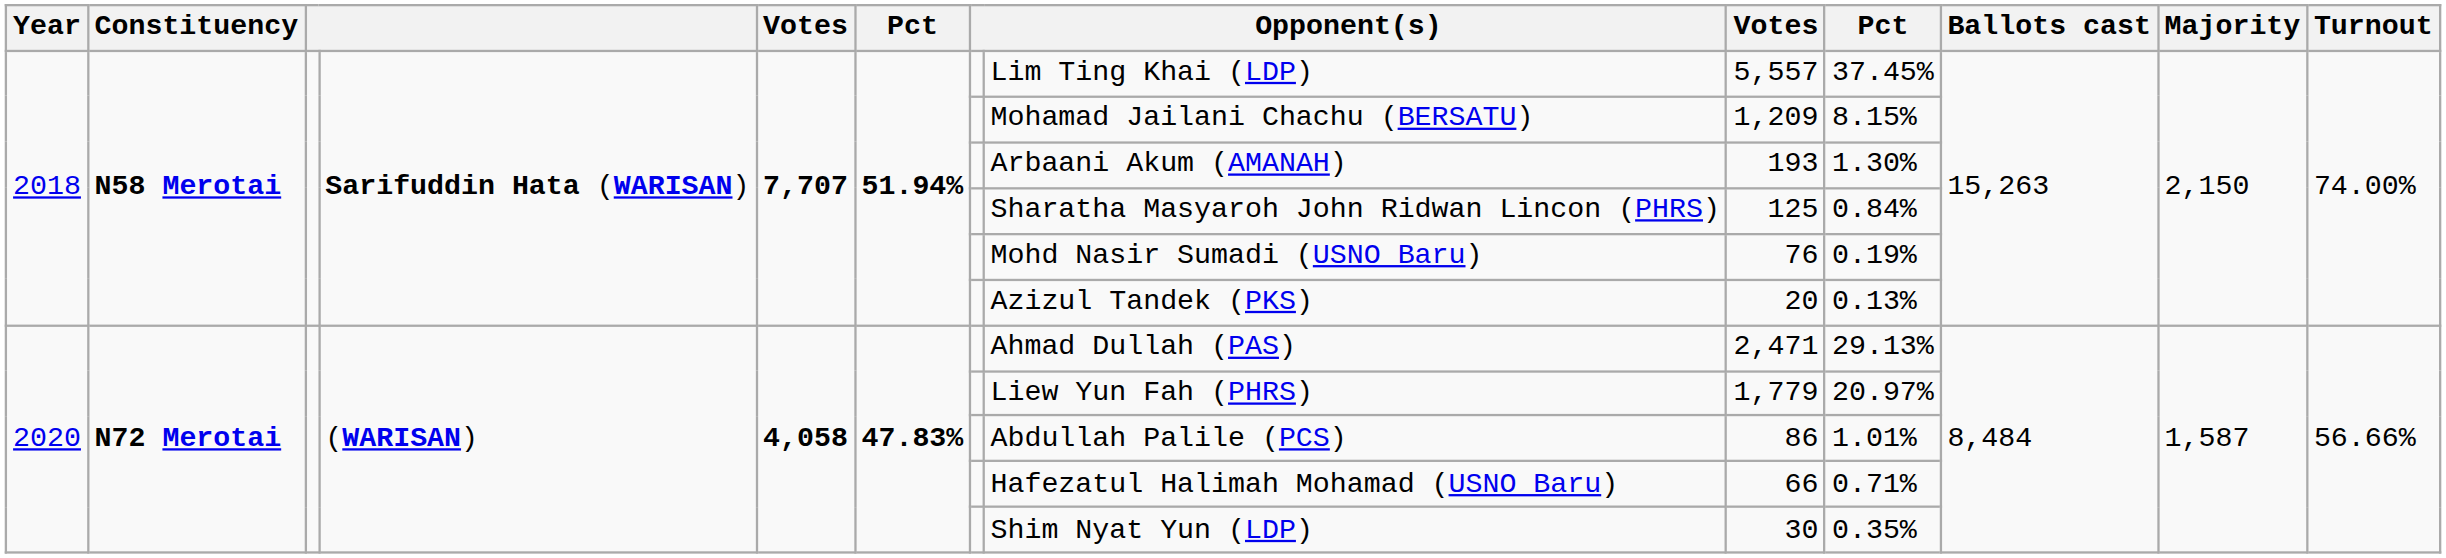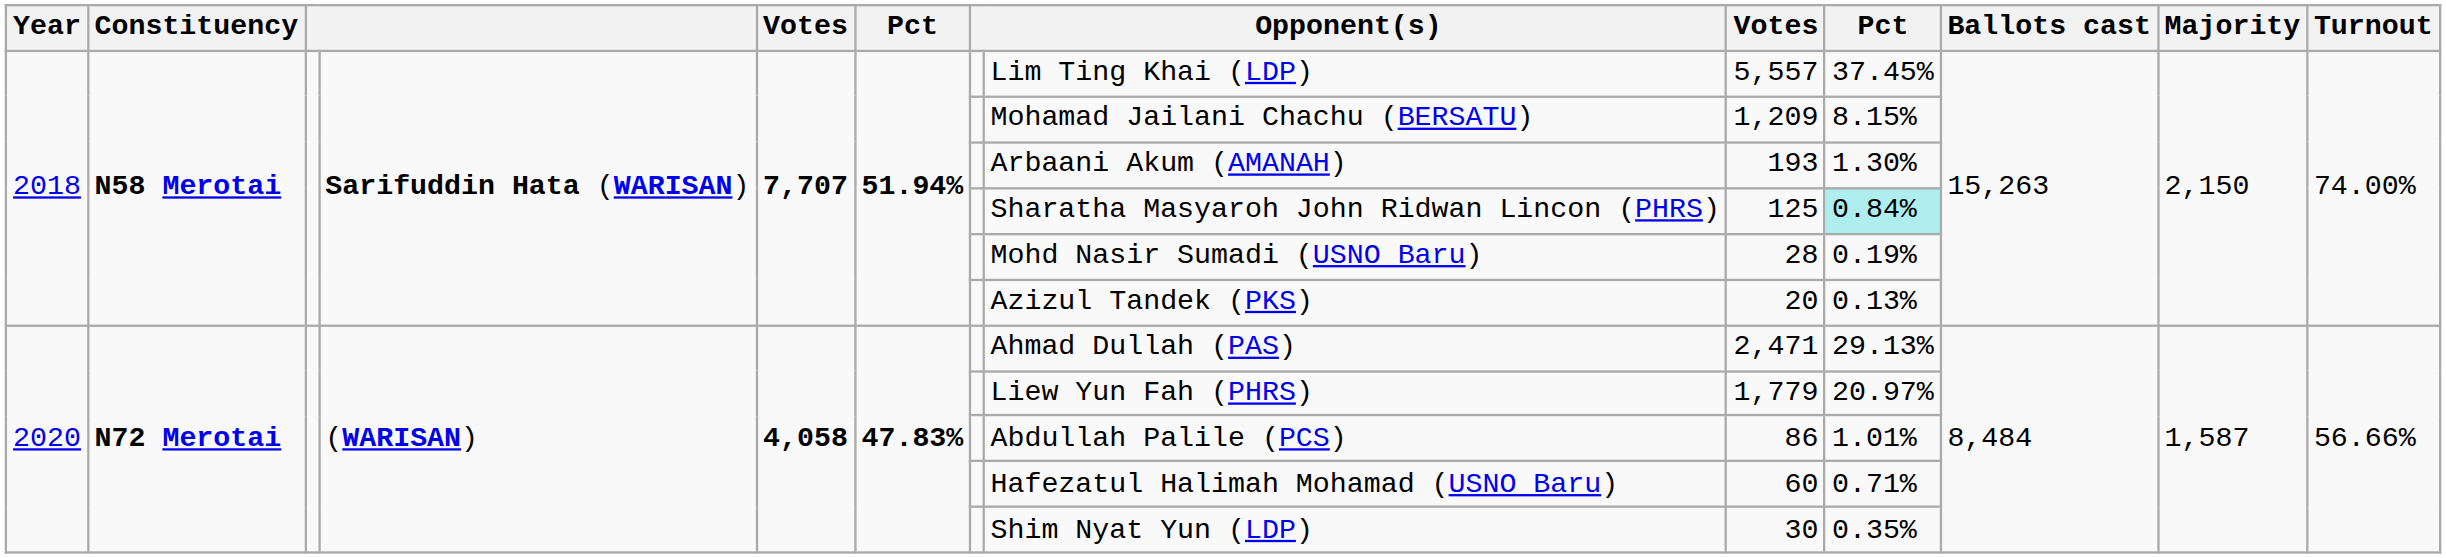row 5 | column 10: no background -> paleturquoise background
row 6 | column 9: 76 -> 28
row 11 | column 9: 66 -> 60
